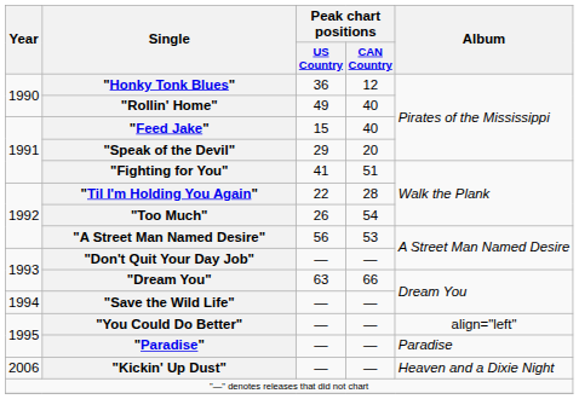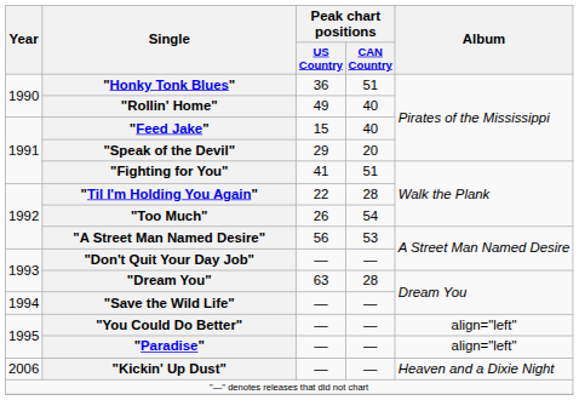"Honky Tonk Blues" | Peak chart positions / CAN Country: 12 -> 51
"Dream You" | Peak chart positions / CAN Country: 66 -> 28
"Paradise" | Album: Paradise -> align="left"
